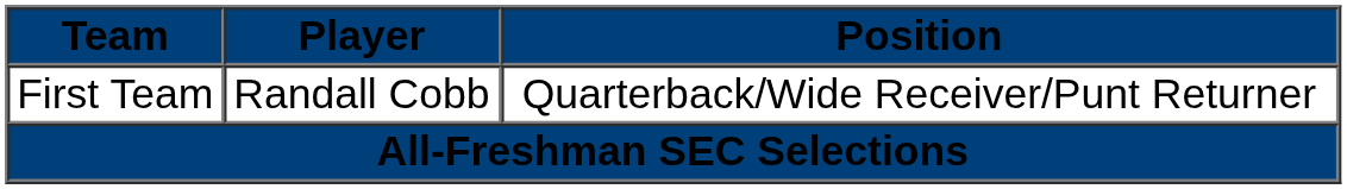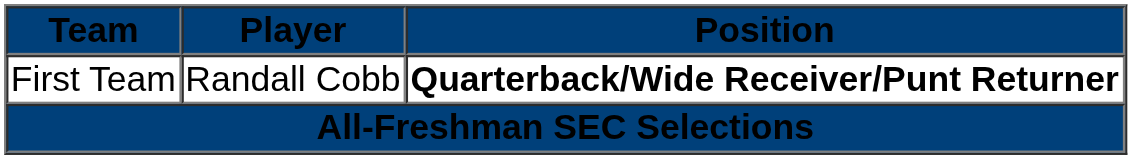First Team | Position: normal -> bold
